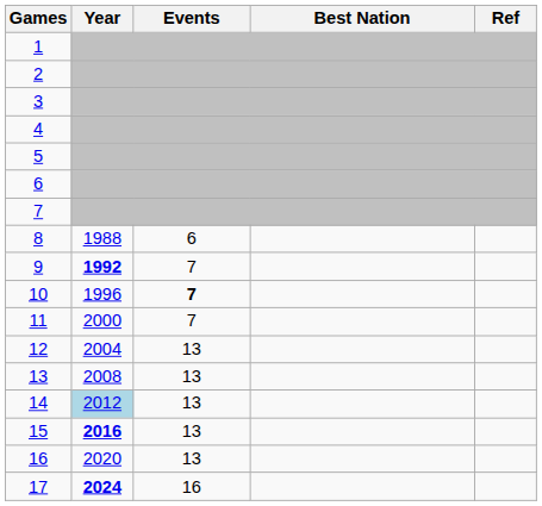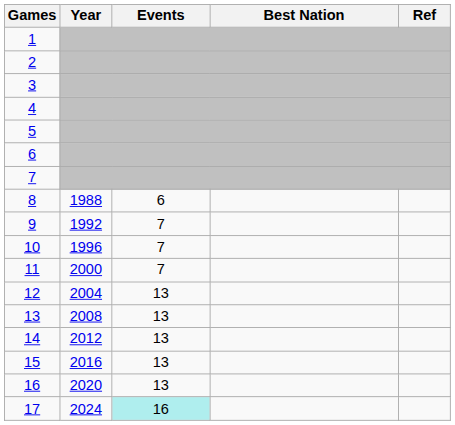9 | Year: bold -> normal
10 | Events: bold -> normal
14 | Year: lightblue background -> no background
15 | Year: bold -> normal
17 | Year: bold -> normal
17 | Events: no background -> paleturquoise background
